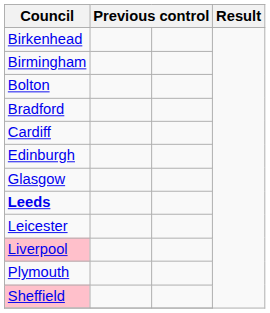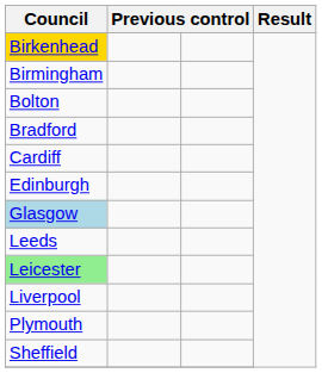Birkenhead | Council: no background -> gold background
Glasgow | Council: no background -> lightblue background
Leeds | Council: bold -> normal
Leicester | Council: no background -> lightgreen background
Liverpool | Council: pink background -> no background
Sheffield | Council: pink background -> no background
